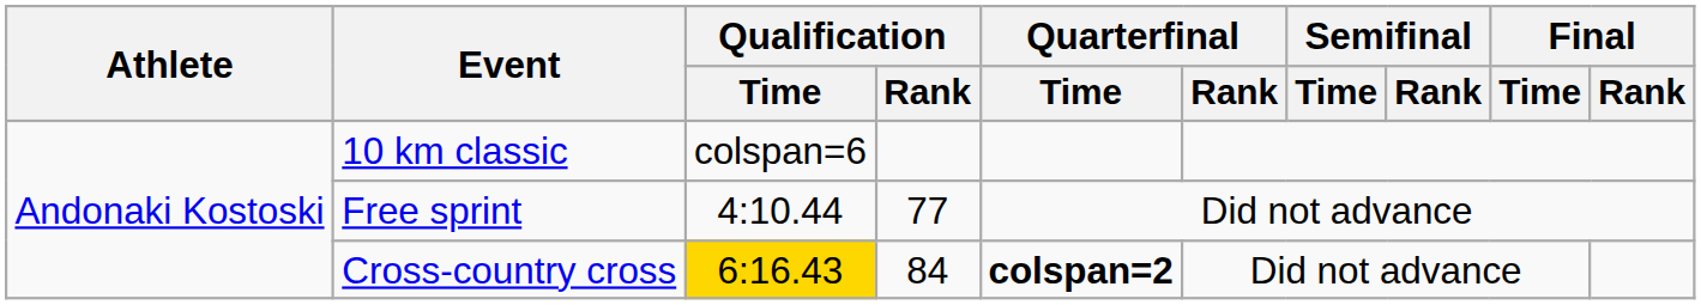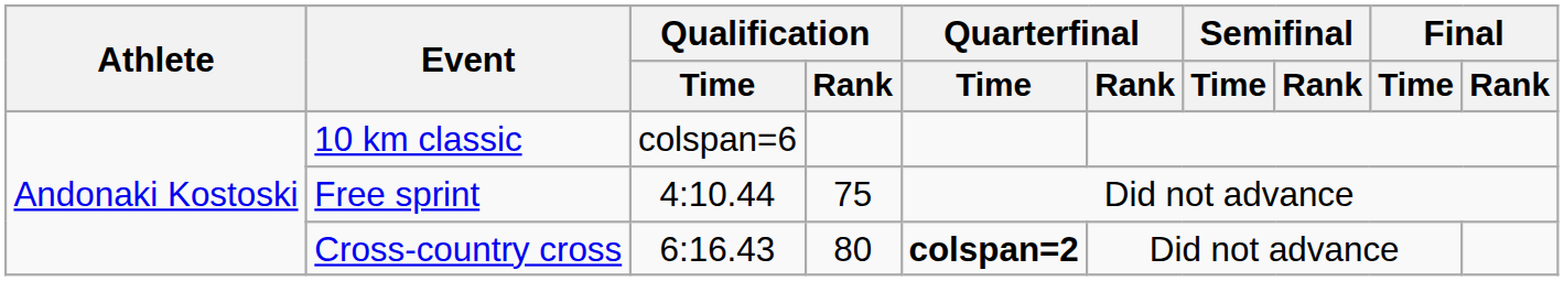Free sprint | Qualification / Rank: 77 -> 75
Cross-country cross | Qualification / Time: gold background -> no background
Cross-country cross | Qualification / Rank: 84 -> 80
